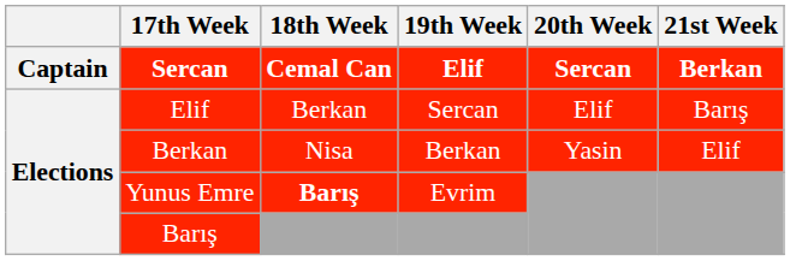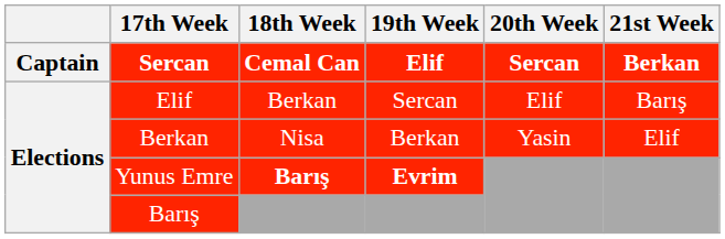Yunus Emre | 19th Week: normal -> bold
